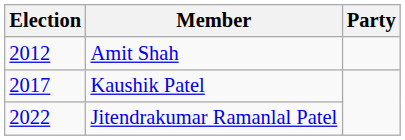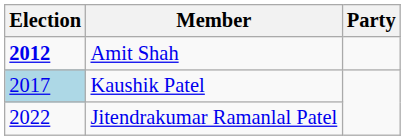Amit Shah | Election: normal -> bold
Kaushik Patel | Election: no background -> lightblue background
